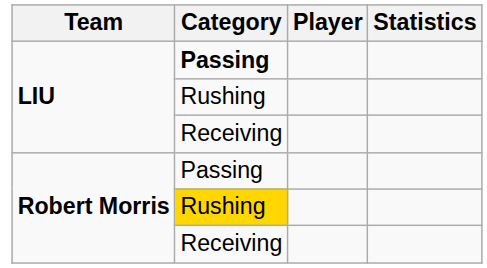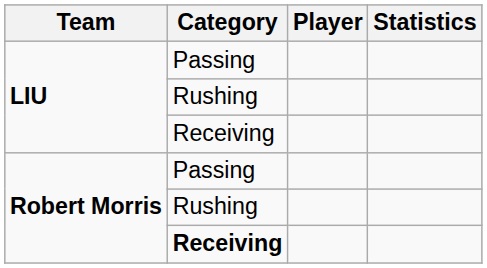LIU / Passing | Category: bold -> normal
Robert Morris / Rushing | Category: gold background -> no background
Robert Morris / Receiving | Category: normal -> bold
